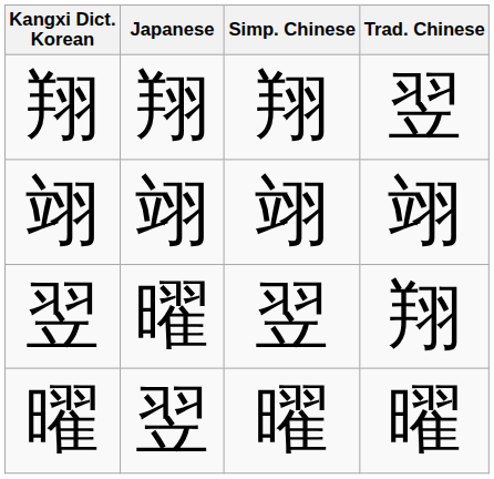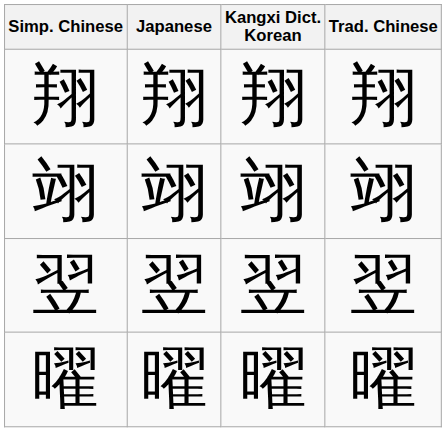columns swapped: Kangxi Dict. Korean <-> Simp. Chinese
row 2 | Trad. Chinese: 翌 -> 翔
row 4 | Japanese: 曜 -> 翌
row 4 | Trad. Chinese: 翔 -> 翌
row 5 | Japanese: 翌 -> 曜
